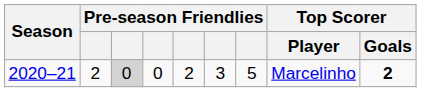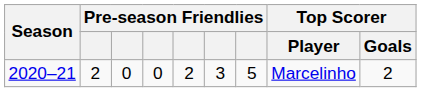2020–21 | column 3: lightgrey background -> no background
2020–21 | Top Scorer / Goals: bold -> normal
